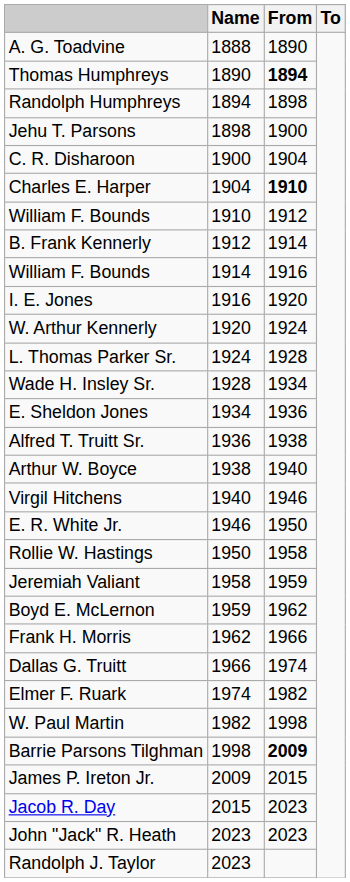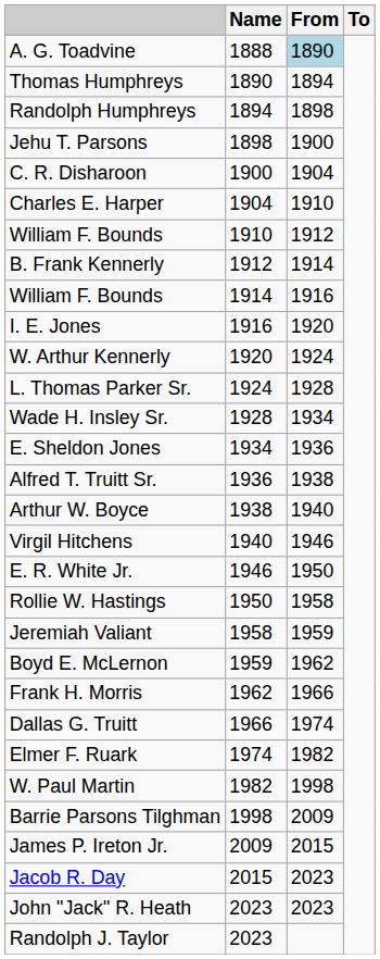A. G. Toadvine | From: no background -> lightblue background
Thomas Humphreys | From: bold -> normal
Charles E. Harper | From: bold -> normal
Barrie Parsons Tilghman | From: bold -> normal
